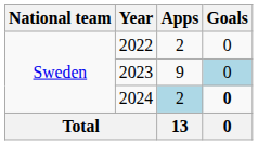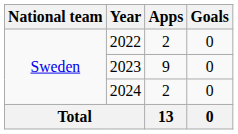2023 | Goals: lightblue background -> no background
2024 | Apps: lightblue background -> no background
2024 | Goals: bold -> normal
